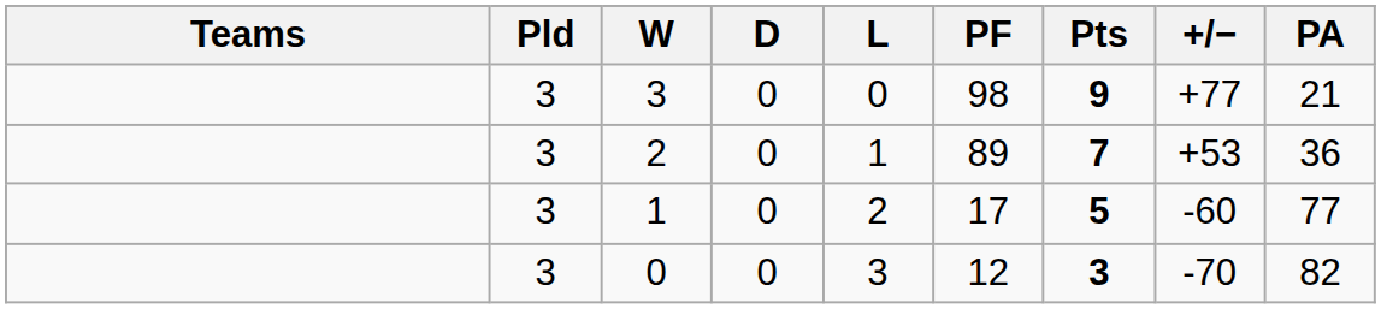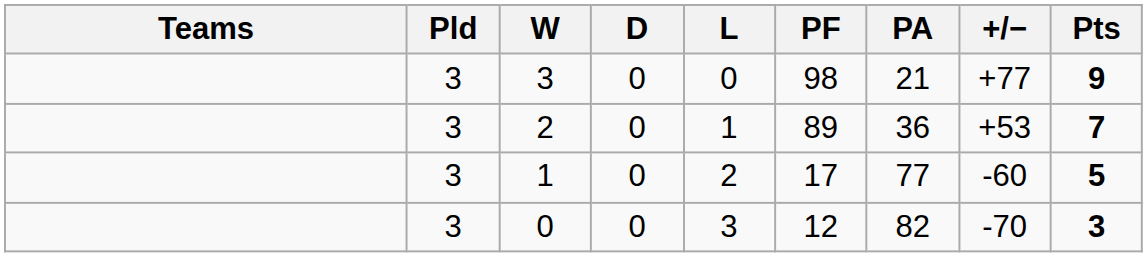columns swapped: PA <-> Pts
